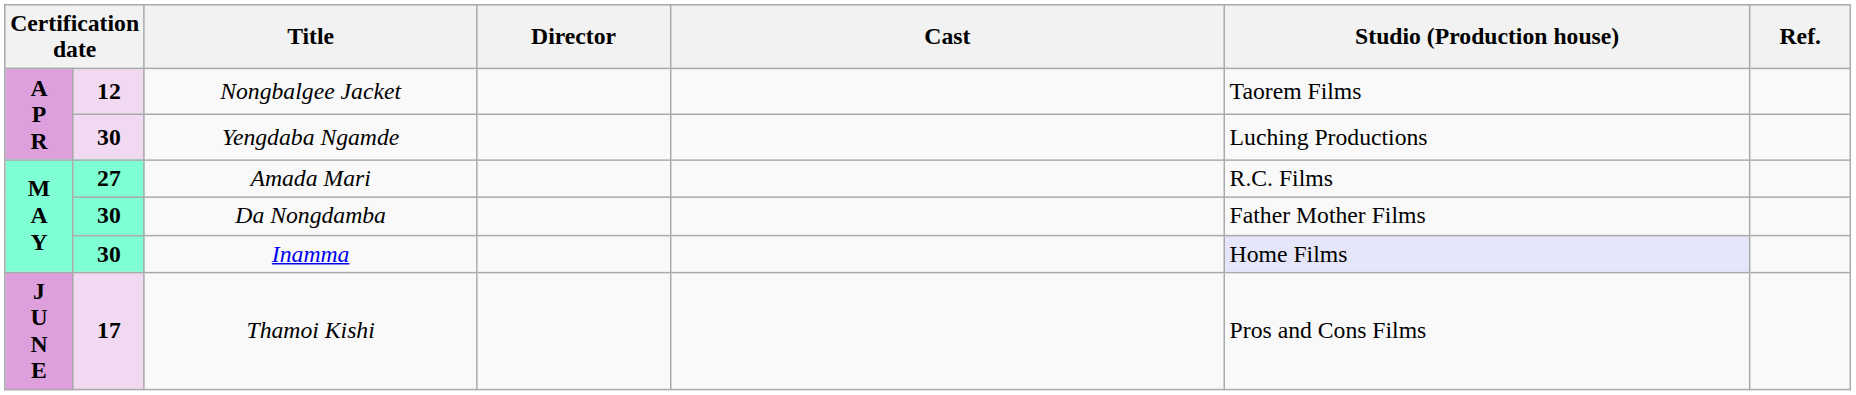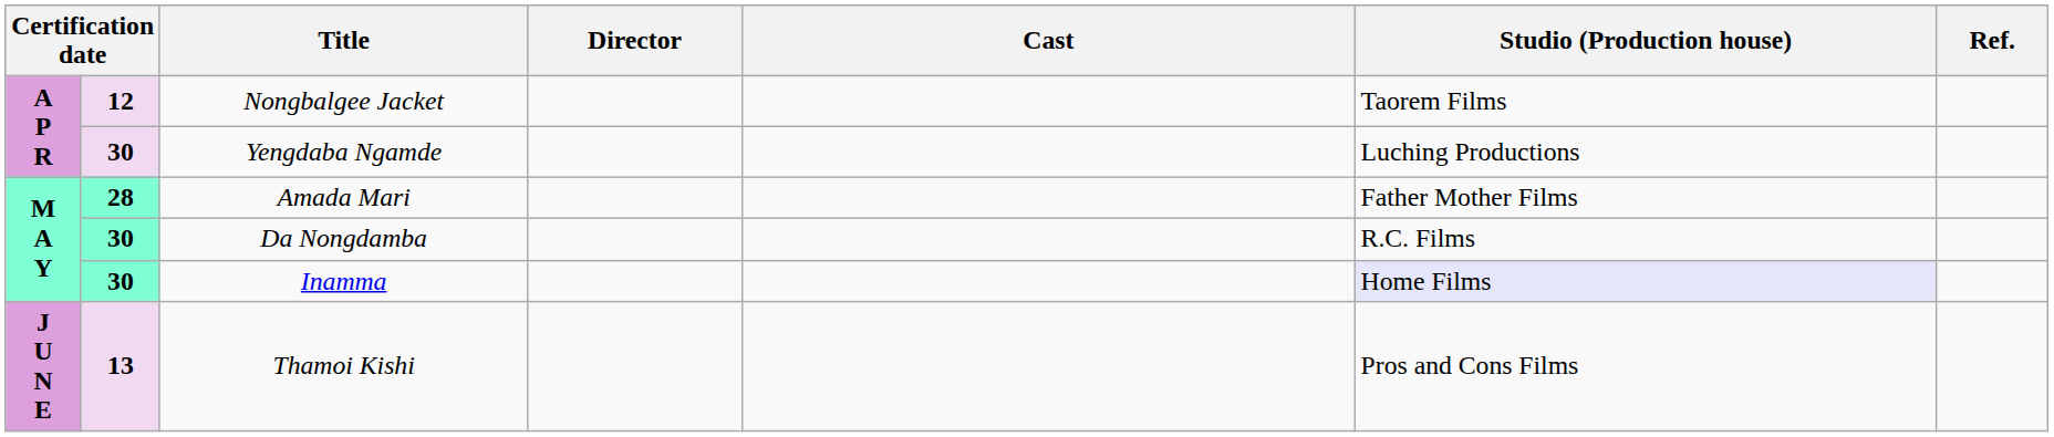Amada Mari | column 2: 27 -> 28
Amada Mari | Studio (Production house): R.C. Films -> Father Mother Films
Da Nongdamba | Studio (Production house): Father Mother Films -> R.C. Films
Thamoi Kishi | column 2: 17 -> 13
